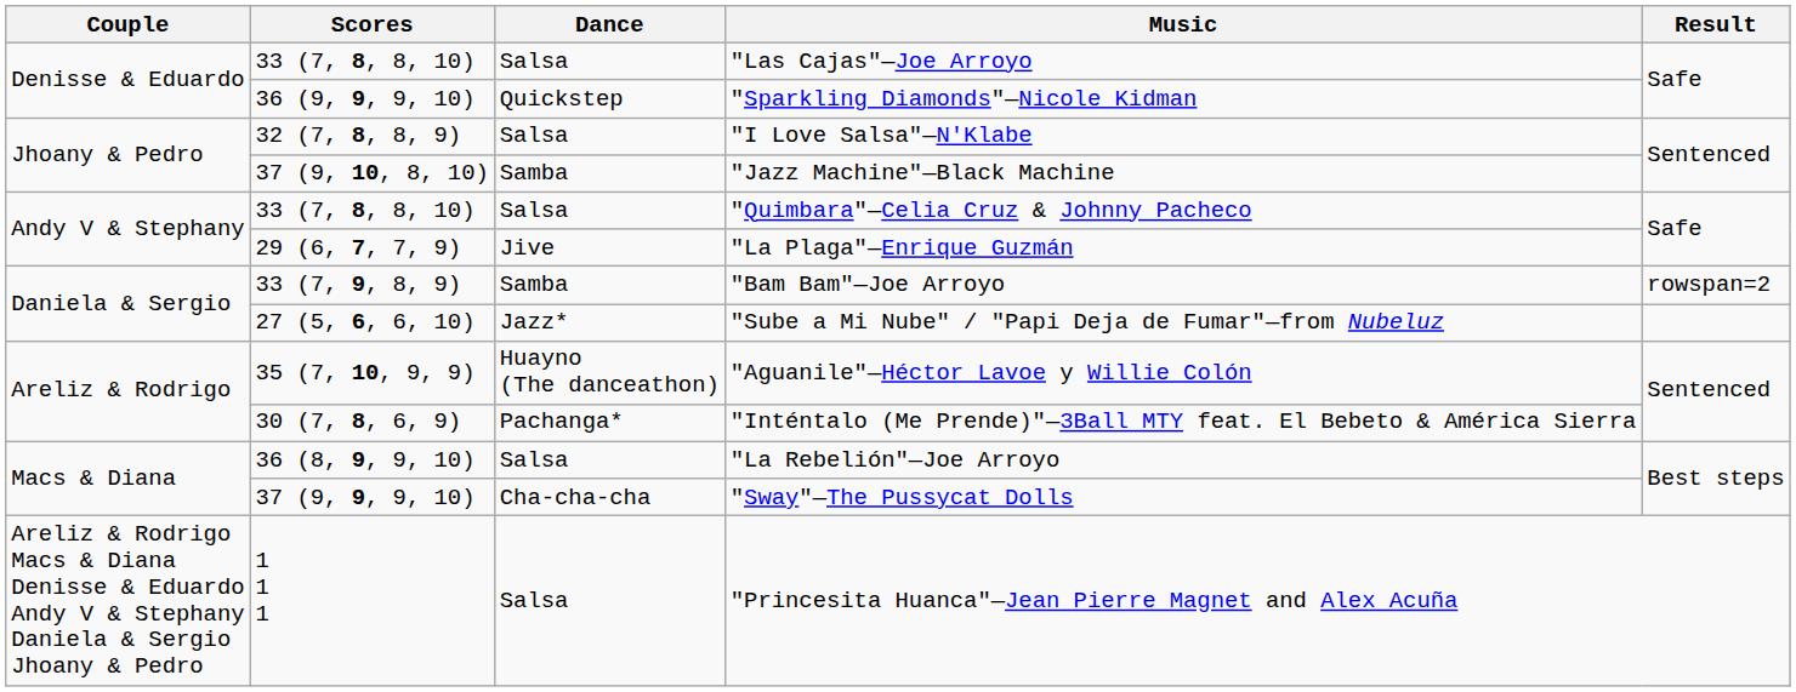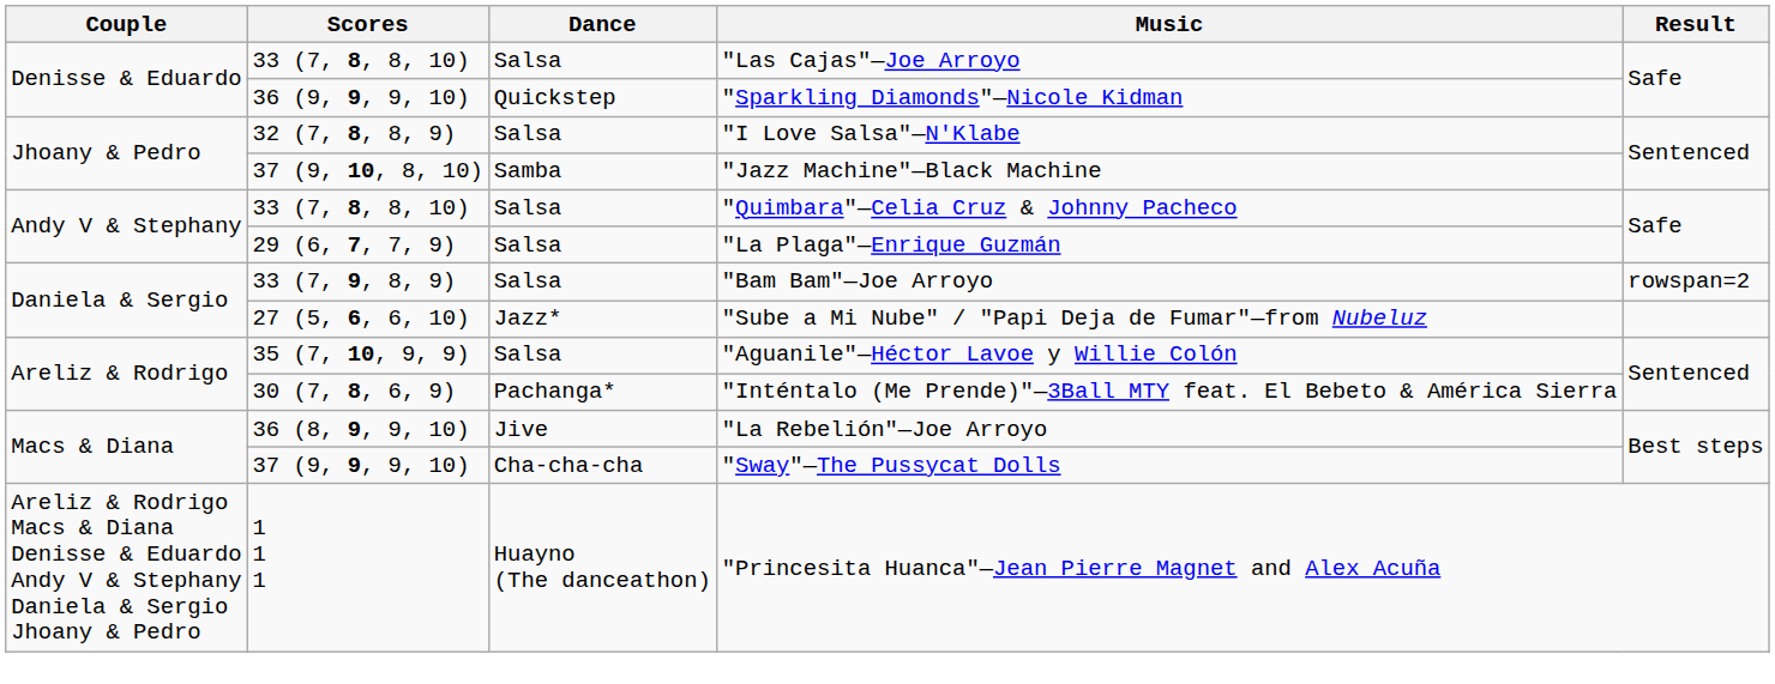"La Plaga"—Enrique Guzmán | Dance: Jive -> Salsa
"Bam Bam"—Joe Arroyo | Dance: Samba -> Salsa
"Aguanile"—Héctor Lavoe y Willie Colón | Dance: Huayno (The danceathon) -> Salsa
"La Rebelión"—Joe Arroyo | Dance: Salsa -> Jive
"Princesita Huanca"—Jean Pierre Magnet and Alex Acuña | Dance: Salsa -> Huayno (The danceathon)
